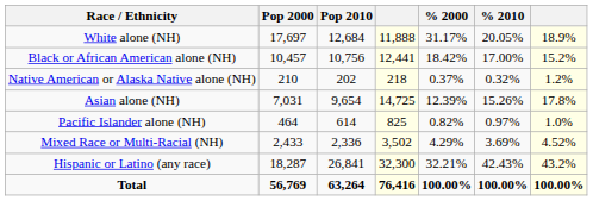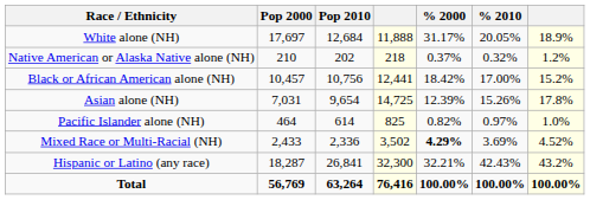rows swapped: Black or African American alone (NH) <-> Native American or Alaska Native alone (NH)
Mixed Race or Multi-Racial (NH) | % 2000: normal -> bold
